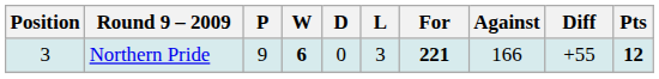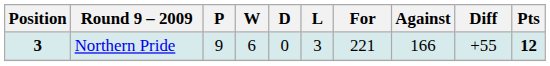Northern Pride | Position: normal -> bold
Northern Pride | W: bold -> normal
Northern Pride | For: bold -> normal
